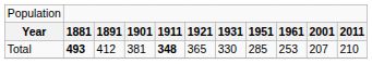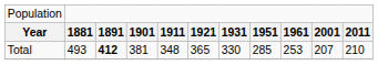row 3 | column 2: bold -> normal
row 3 | column 3: normal -> bold
row 3 | column 5: bold -> normal
